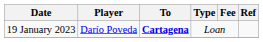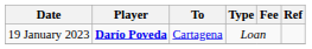19 January 2023 | Player: normal -> bold
19 January 2023 | To: bold -> normal
